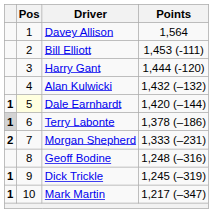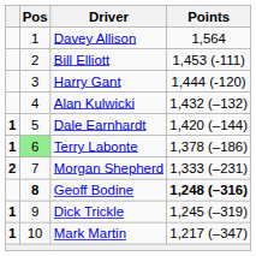Dale Earnhardt | Pos: lightyellow background -> no background
Terry Labonte | column 1: lightgrey background -> no background
Terry Labonte | Pos: no background -> lightgreen background
Geoff Bodine | Pos: normal -> bold
Geoff Bodine | Points: normal -> bold
